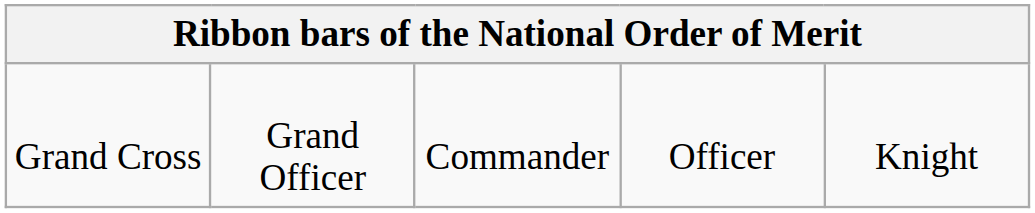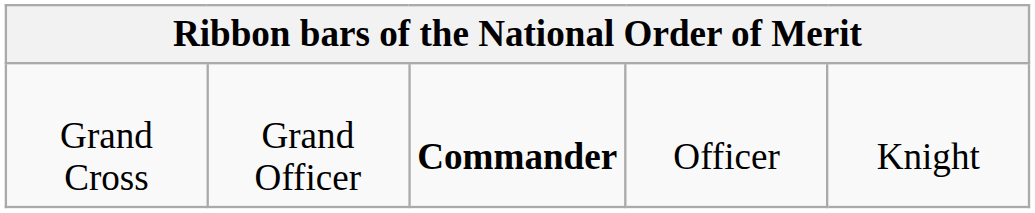Grand Cross | column 3: normal -> bold
